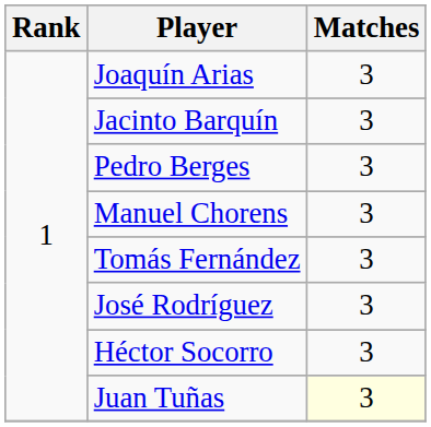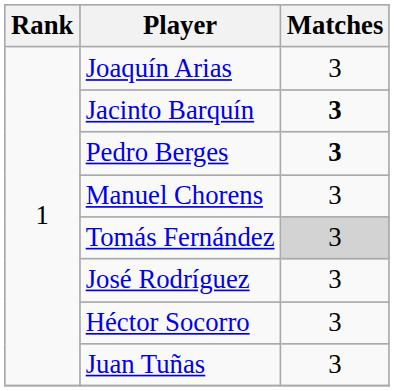Jacinto Barquín | Matches: normal -> bold
Pedro Berges | Matches: normal -> bold
Tomás Fernández | Matches: no background -> lightgrey background
Juan Tuñas | Matches: lightyellow background -> no background
